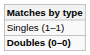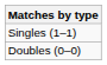row 3 | column 1: bold -> normal
